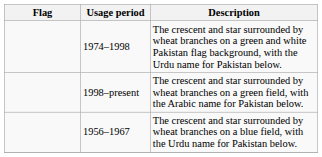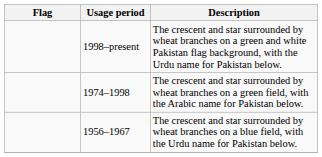row 2 | Usage period: 1974–1998 -> 1998–present
row 3 | Usage period: 1998–present -> 1974–1998
